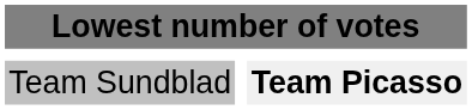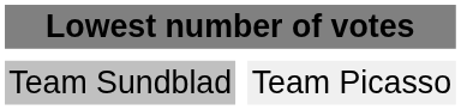Team Sundblad | column 2: bold -> normal
